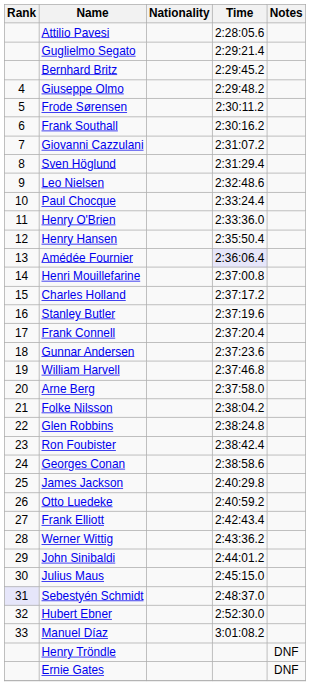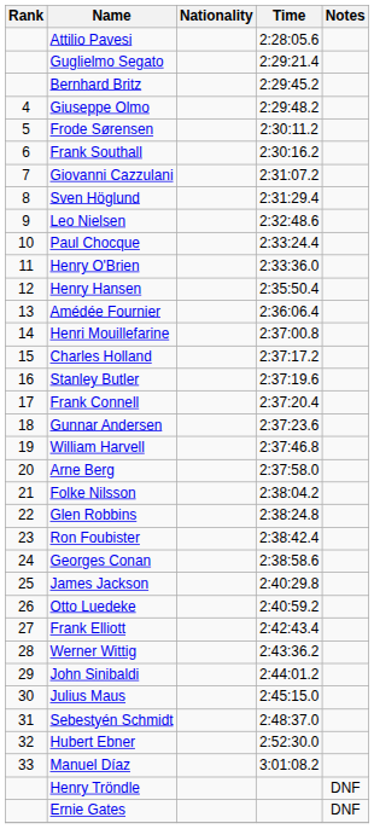Amédée Fournier | Time: lavender background -> no background
Sebestyén Schmidt | Rank: lavender background -> no background
